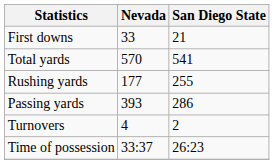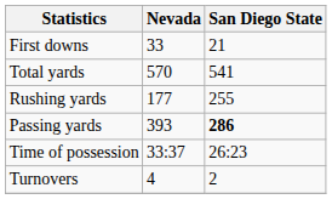Passing yards | San Diego State: normal -> bold
rows swapped: Turnovers <-> Time of possession
